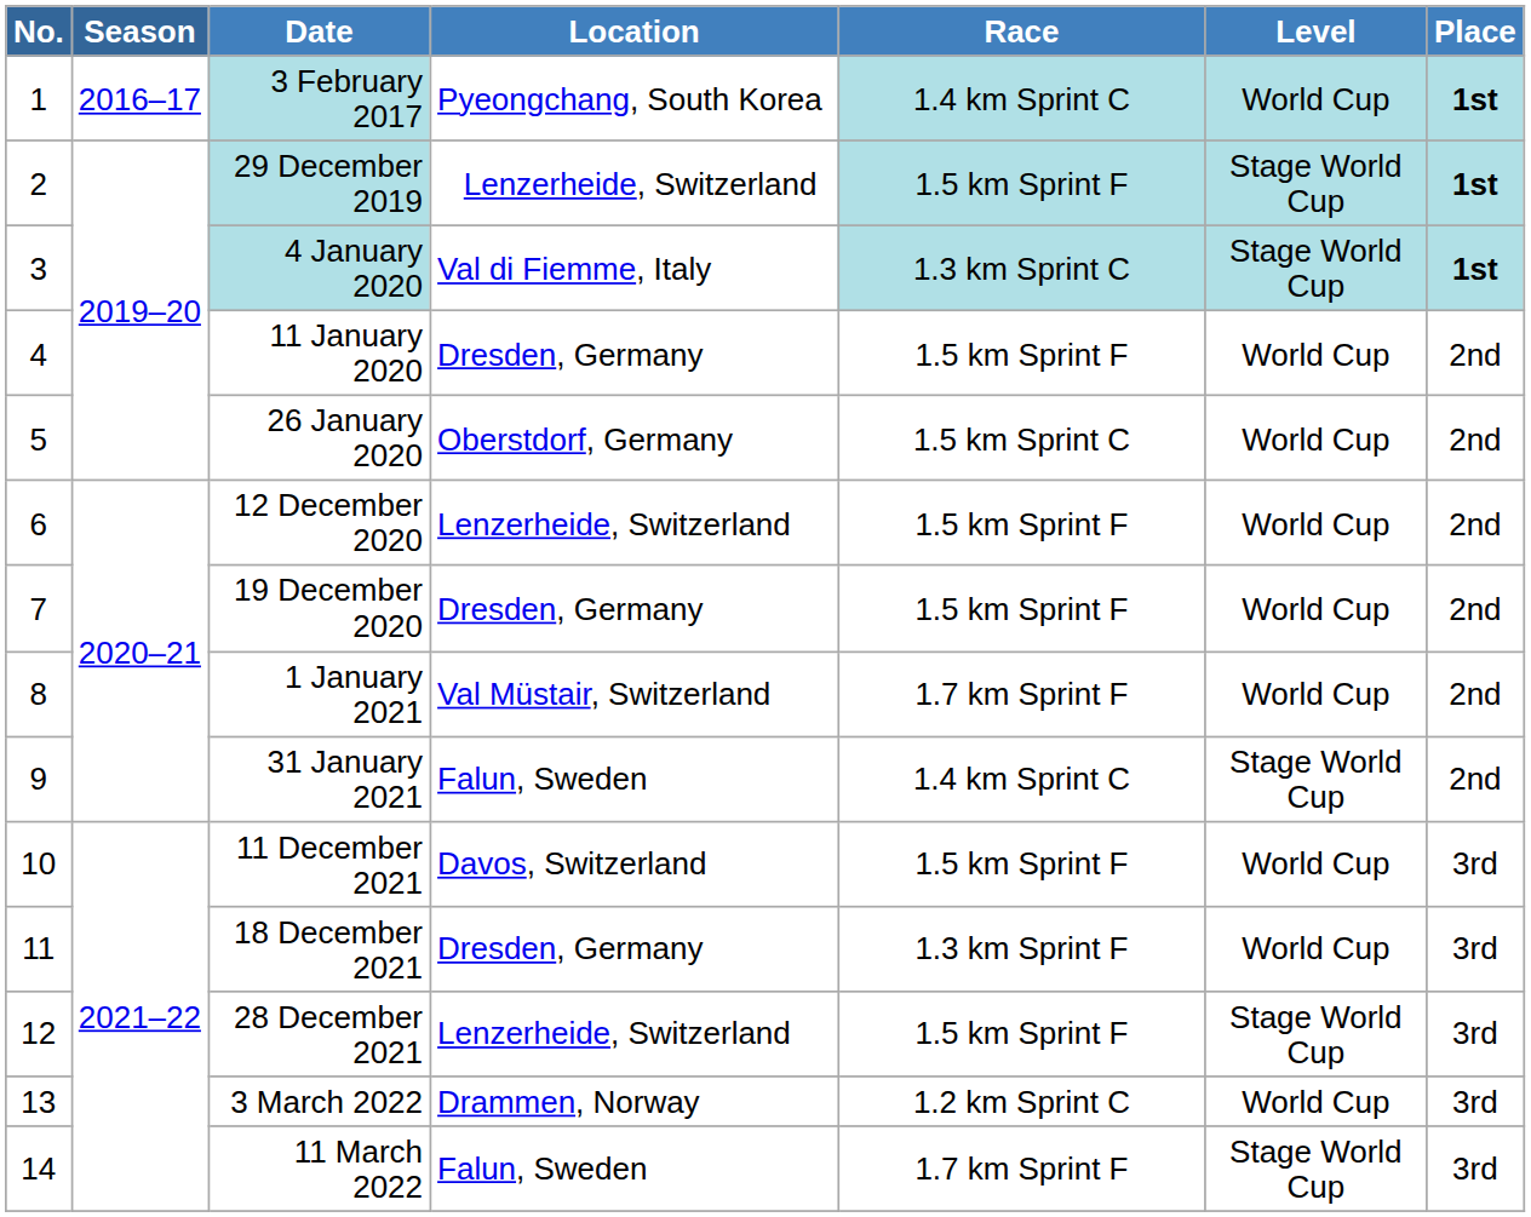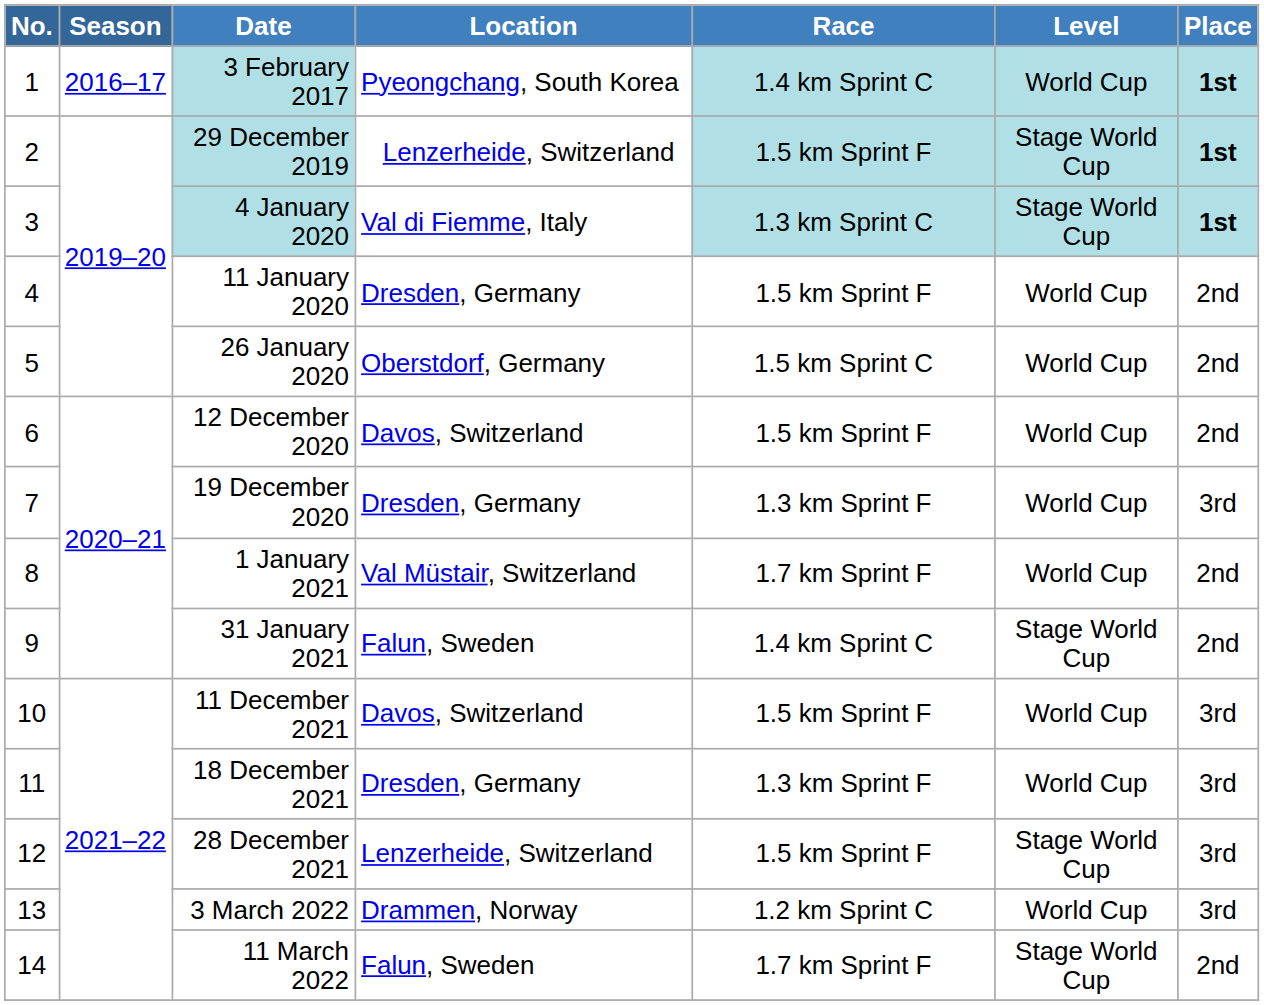12 December 2020 | Location: Lenzerheide, Switzerland -> Davos, Switzerland
19 December 2020 | Race: 1.5 km Sprint F -> 1.3 km Sprint F
19 December 2020 | Place: 2nd -> 3rd
11 March 2022 | Place: 3rd -> 2nd
